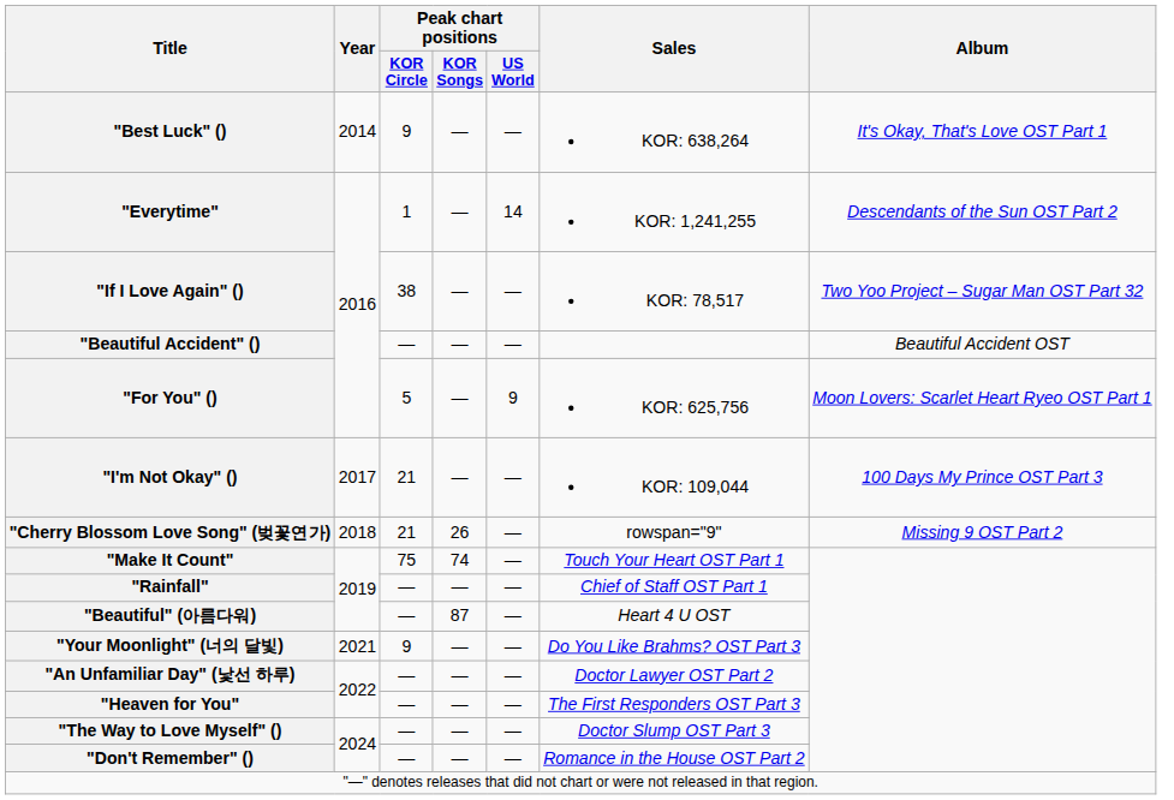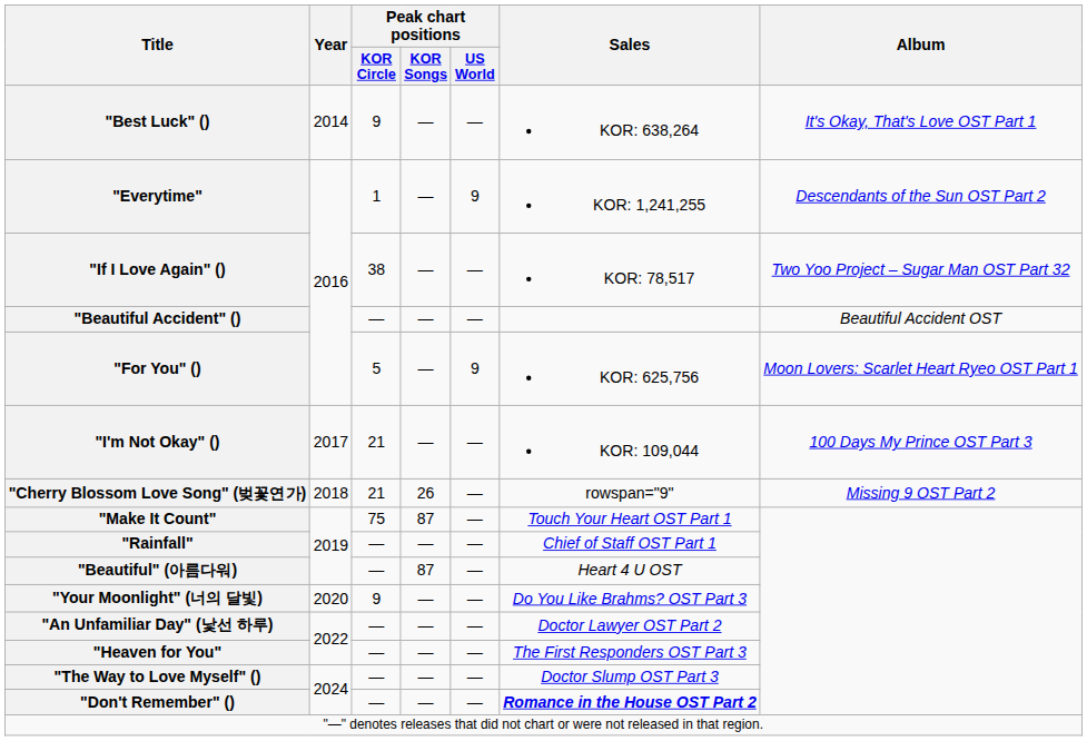"Everytime" | Peak chart positions / US World: 14 -> 9
"Make It Count" | Peak chart positions / KOR Songs: 74 -> 87
"Your Moonlight" (너의 달빛) | Year: 2021 -> 2020
"Don't Remember" () | Sales: normal -> bold
